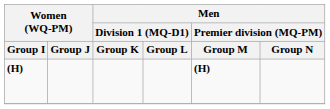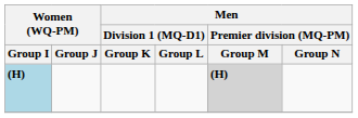row 4 | Women (WQ-PM) / Group I: no background -> lightblue background
row 4 | Men / Premier division (MQ-PM) / Group M: no background -> lightgrey background
